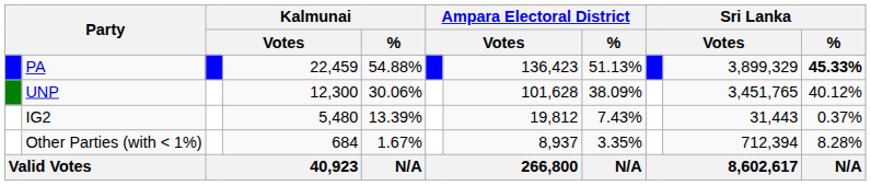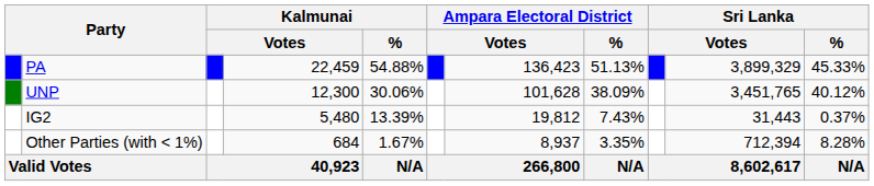PA | Sri Lanka / %: bold -> normal
